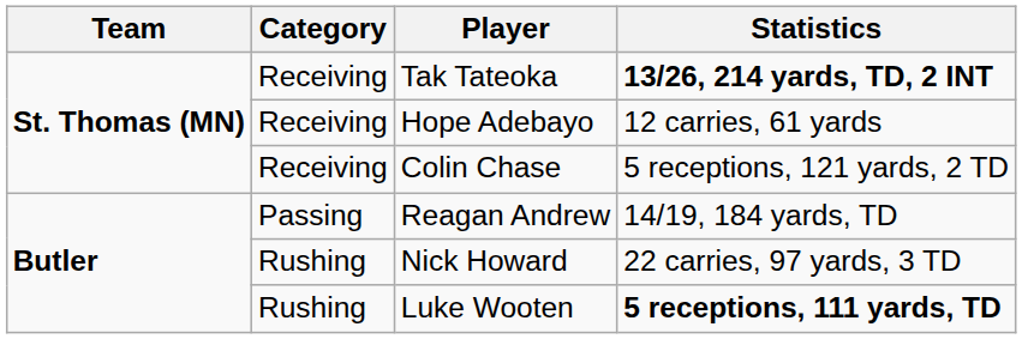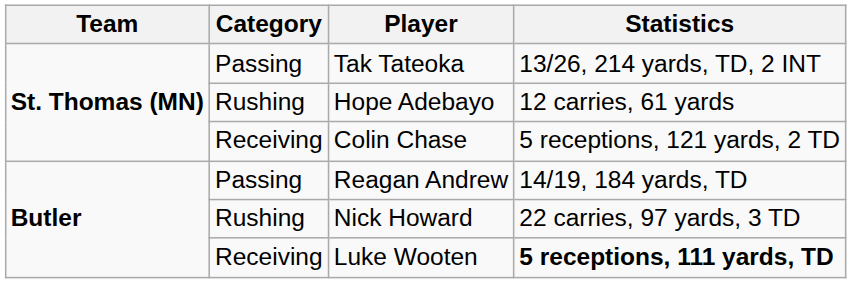Tak Tateoka | Category: Receiving -> Passing
Tak Tateoka | Statistics: bold -> normal
Hope Adebayo | Category: Receiving -> Rushing
Luke Wooten | Category: Rushing -> Receiving
